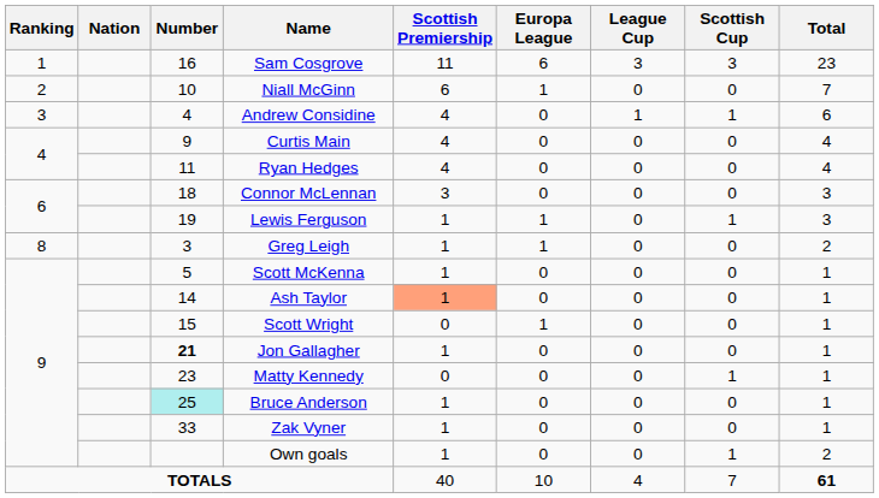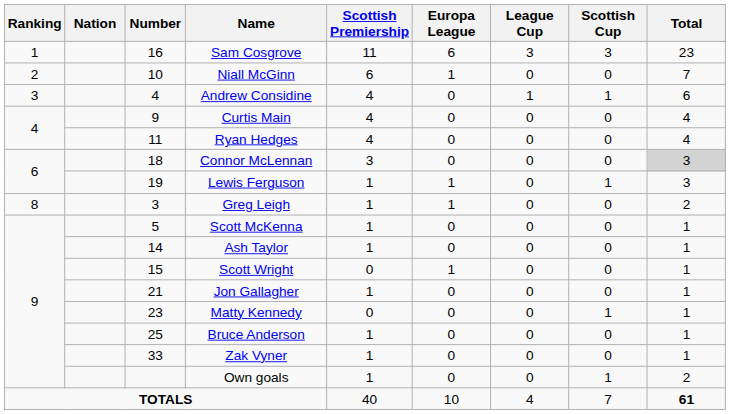Connor McLennan | Total: no background -> lightgrey background
Ash Taylor | Scottish Premiership: lightsalmon background -> no background
Jon Gallagher | Number: bold -> normal
Bruce Anderson | Number: paleturquoise background -> no background
